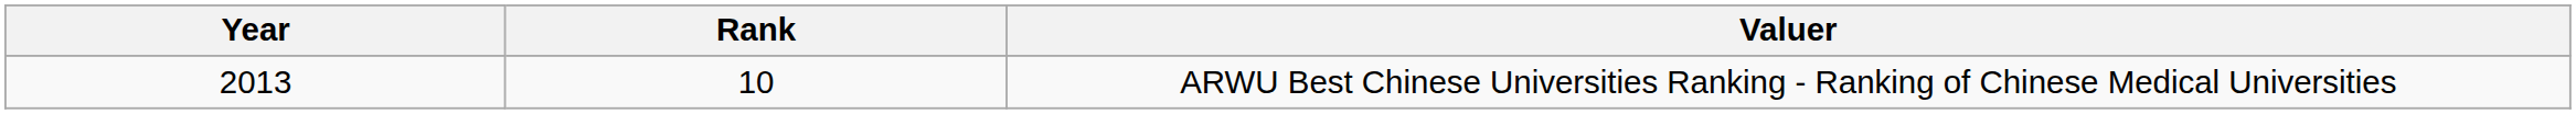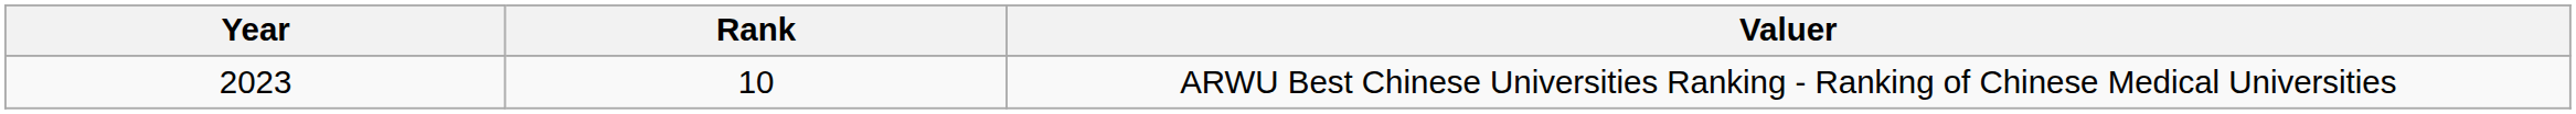row 2 | Year: 2013 -> 2023
